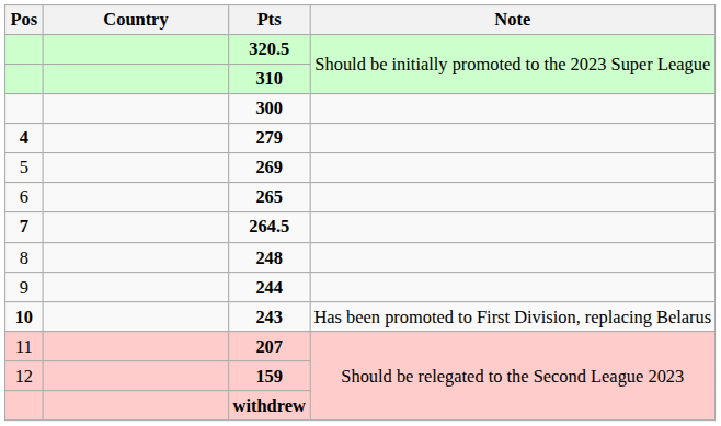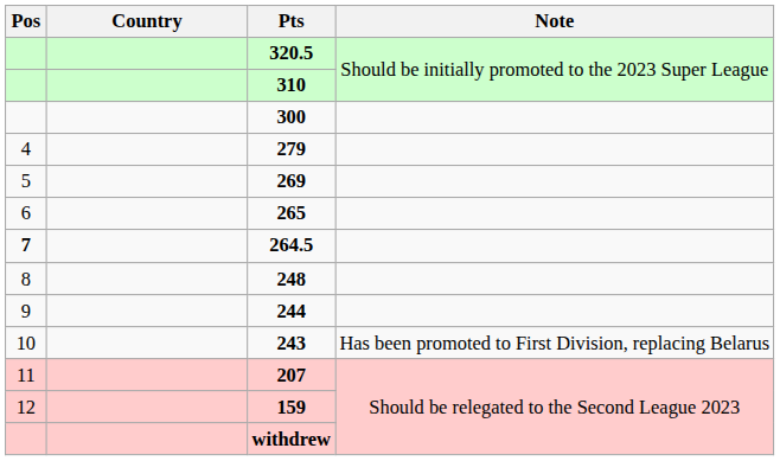279 | Pos: bold -> normal
243 | Pos: bold -> normal
